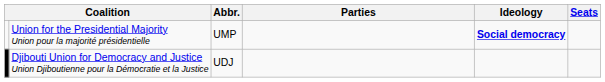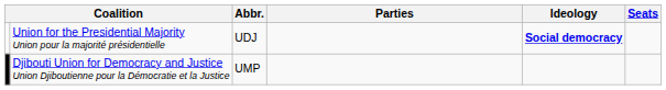row 2 | Abbr.: UMP -> UDJ
row 3 | Abbr.: UDJ -> UMP
